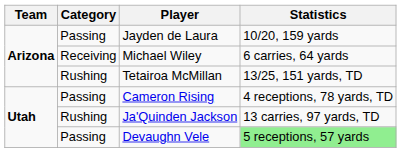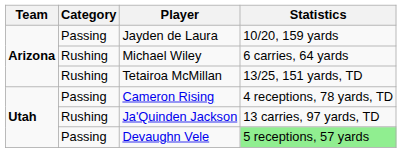Michael Wiley | Category: Receiving -> Rushing
